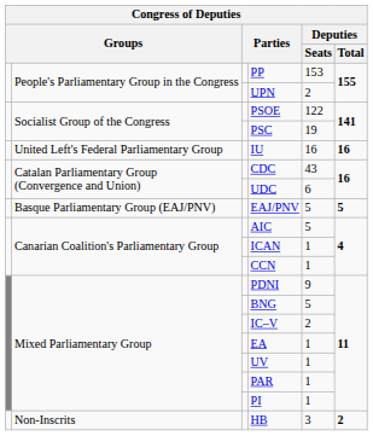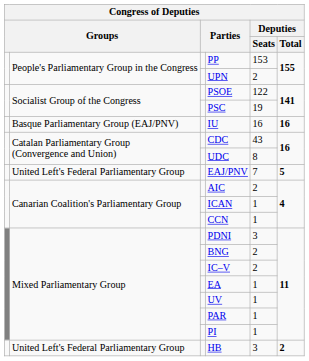IU | column 2: United Left's Federal Parliamentary Group -> Basque Parliamentary Group (EAJ/PNV)
UDC | Deputies / Seats: 6 -> 8
EAJ/PNV | column 2: Basque Parliamentary Group (EAJ/PNV) -> United Left's Federal Parliamentary Group
EAJ/PNV | Deputies / Seats: 5 -> 7
AIC | Deputies / Seats: 5 -> 2
PDNI | Deputies / Seats: 9 -> 3
BNG | Deputies / Seats: 5 -> 2
HB | column 2: Non-Inscrits -> United Left's Federal Parliamentary Group
